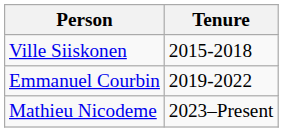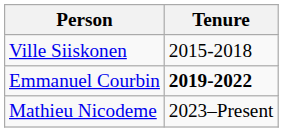Emmanuel Courbin | Tenure: normal -> bold
